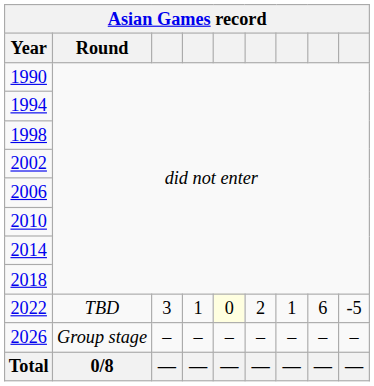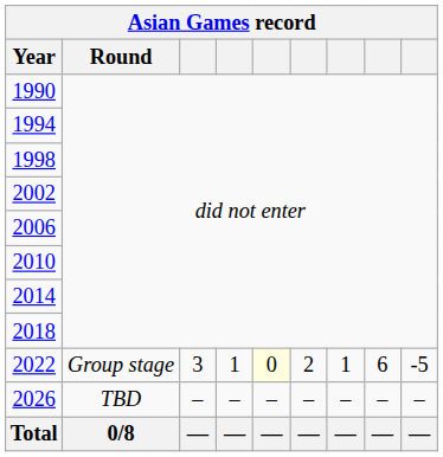2022 | Round: TBD -> Group stage
2026 | Round: Group stage -> TBD
